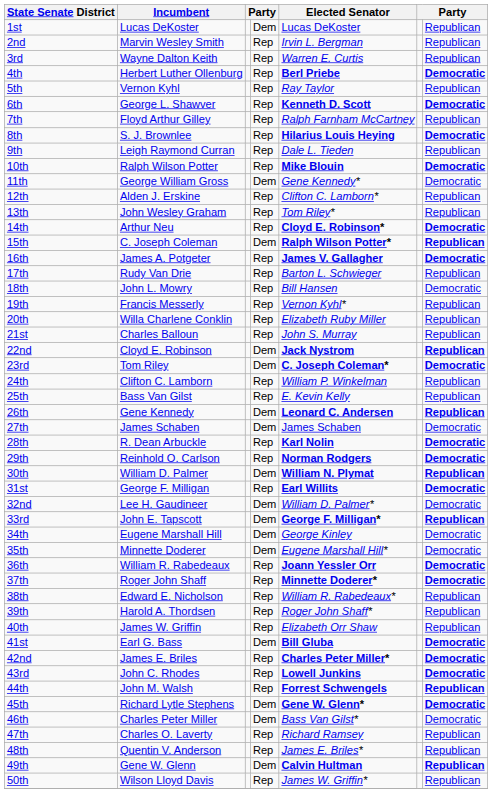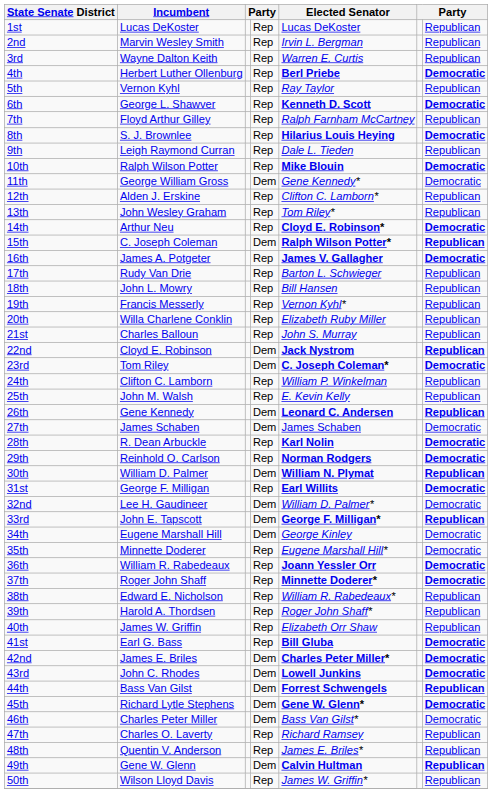1st | column 4: Dem -> Rep
18th | column 7: Democratic -> Republican
25th | Incumbent: Bass Van Gilst -> John M. Walsh
35th | column 4: Dem -> Rep
41st | column 4: Dem -> Rep
42nd | column 4: Rep -> Dem
43rd | column 4: Rep -> Dem
44th | Incumbent: John M. Walsh -> Bass Van Gilst
44th | column 4: Rep -> Dem
